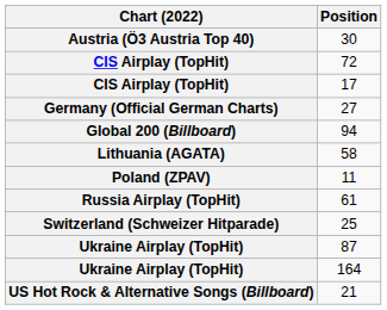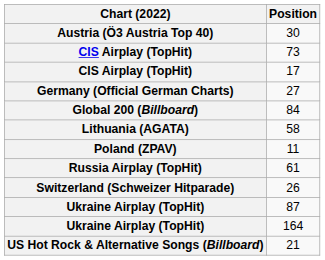row 3 | Position: 72 -> 73
row 6 | Position: 94 -> 84
row 10 | Position: 25 -> 26
